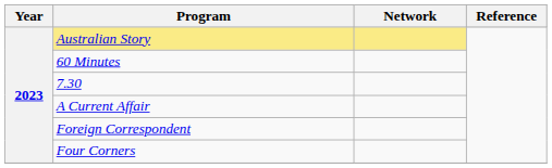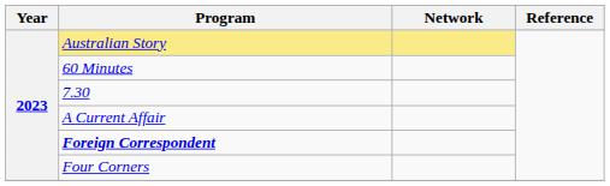Foreign Correspondent | Program: normal -> bold
